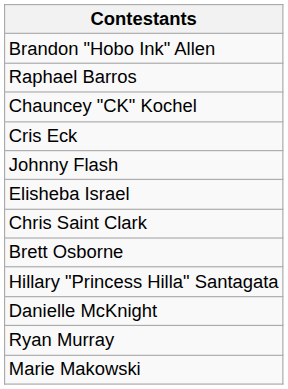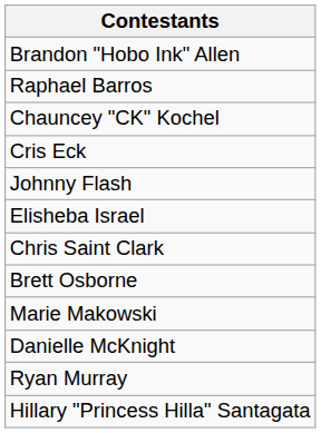row 10 | column 1: Hillary "Princess Hilla" Santagata -> Marie Makowski
row 13 | column 1: Marie Makowski -> Hillary "Princess Hilla" Santagata
